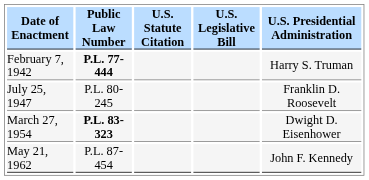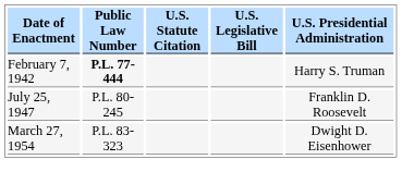March 27, 1954 | Public Law Number: bold -> normal
- row: May 21, 1962 | P.L. 87-454 | John F. Kennedy
